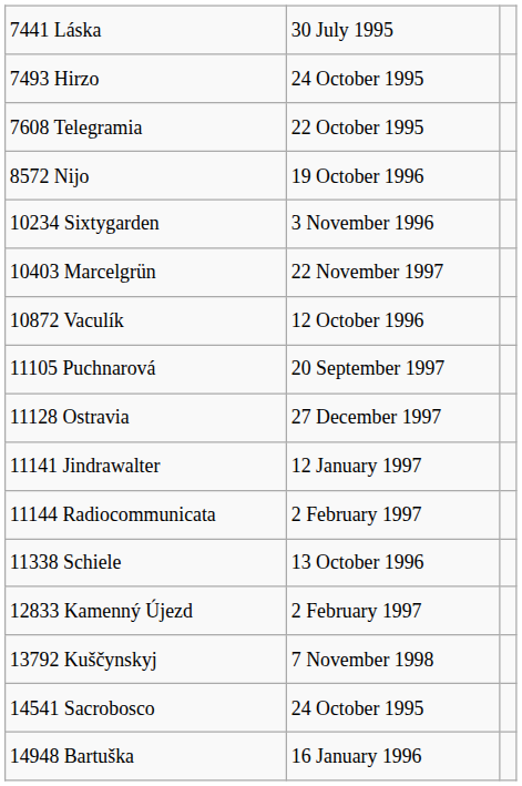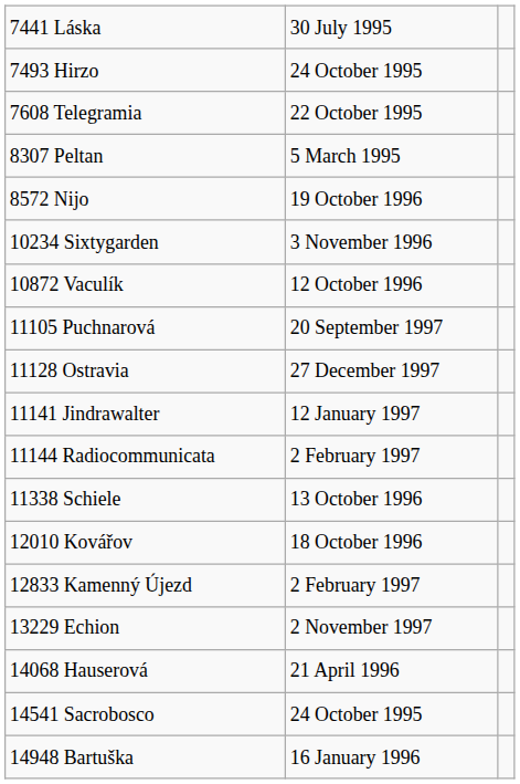+ row: 8307 Peltan | 5 March 1995
- row: 10403 Marcelgrün | 22 November 1997
+ row: 12010 Kovářov | 18 October 1996
+ row: 13229 Echion | 2 November 1997
- row: 13792 Kuščynskyj | 7 November 1998
+ row: 14068 Hauserová | 21 April 1996
